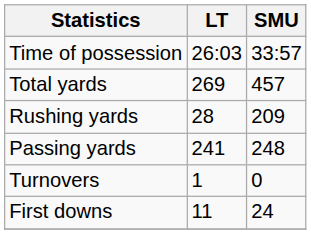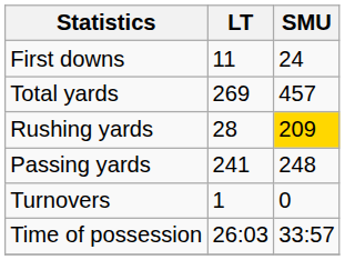rows swapped: First downs <-> Time of possession
Rushing yards | SMU: no background -> gold background
